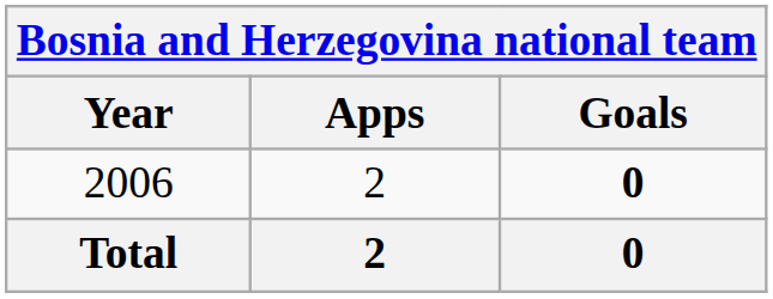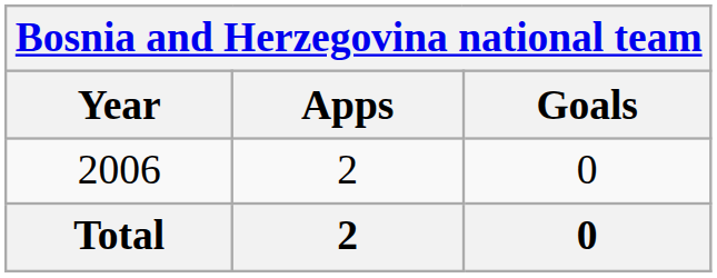2006 | Goals: bold -> normal
